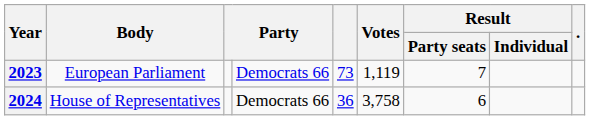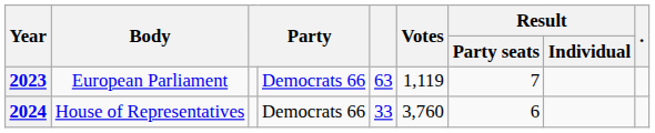2023 | column 5: 73 -> 63
2024 | column 5: 36 -> 33
2024 | Votes: 3,758 -> 3,760
